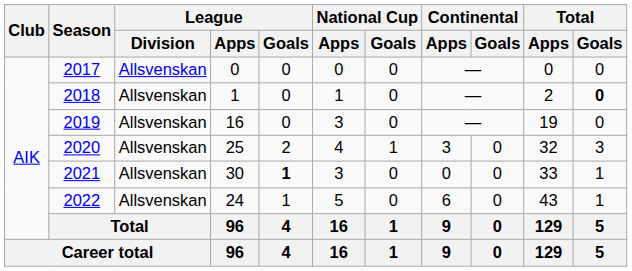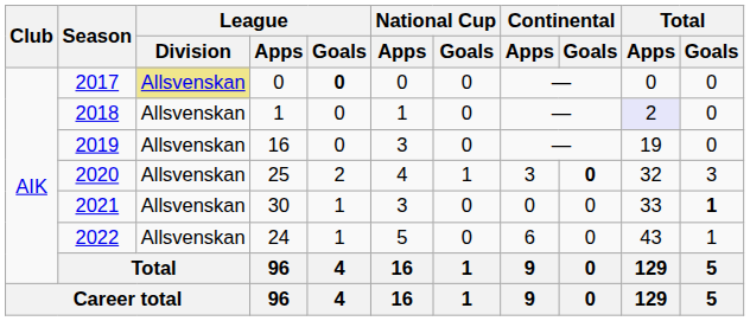2017 | League / Division: no background -> khaki background
2017 | League / Goals: normal -> bold
2018 | Total / Apps: no background -> lavender background
2018 | Total / Goals: bold -> normal
2020 | Continental / Goals: normal -> bold
2021 | League / Goals: bold -> normal
2021 | Total / Goals: normal -> bold
